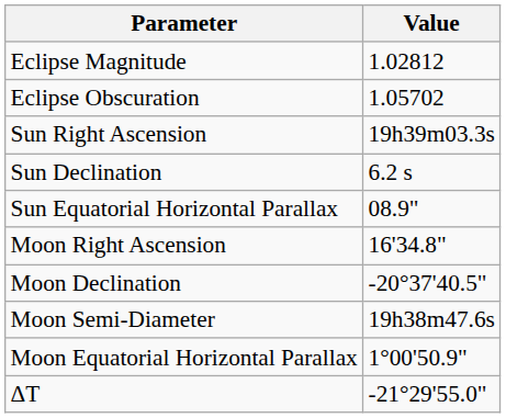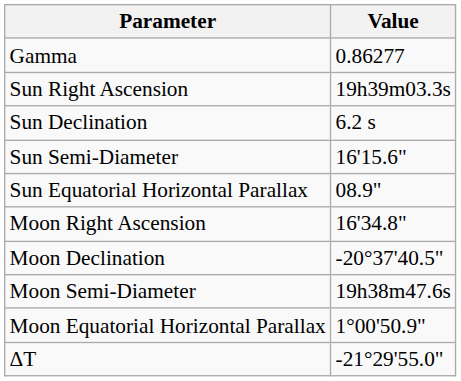- row: Eclipse Magnitude | 1.02812
- row: Eclipse Obscuration | 1.05702
+ row: Gamma | 0.86277
+ row: Sun Semi-Diameter | 16'15.6"
